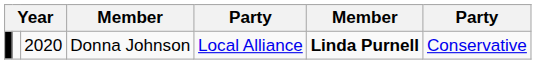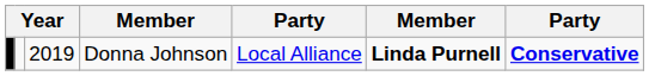Donna Johnson | column 3: 2020 -> 2019
Donna Johnson | column 7: normal -> bold
